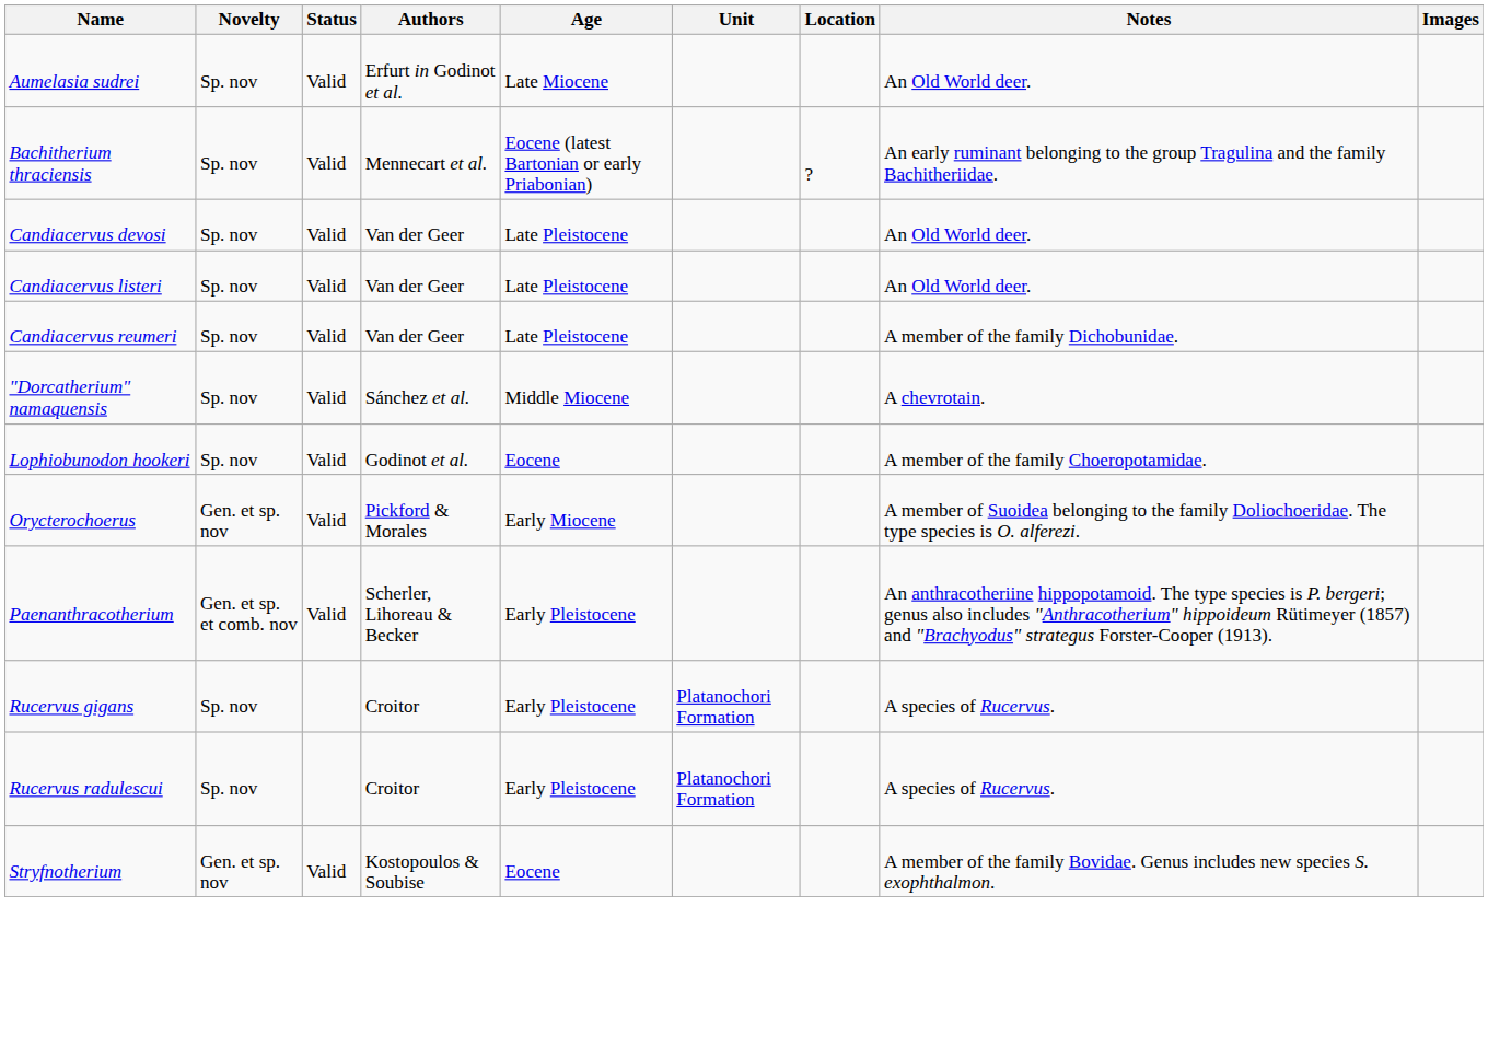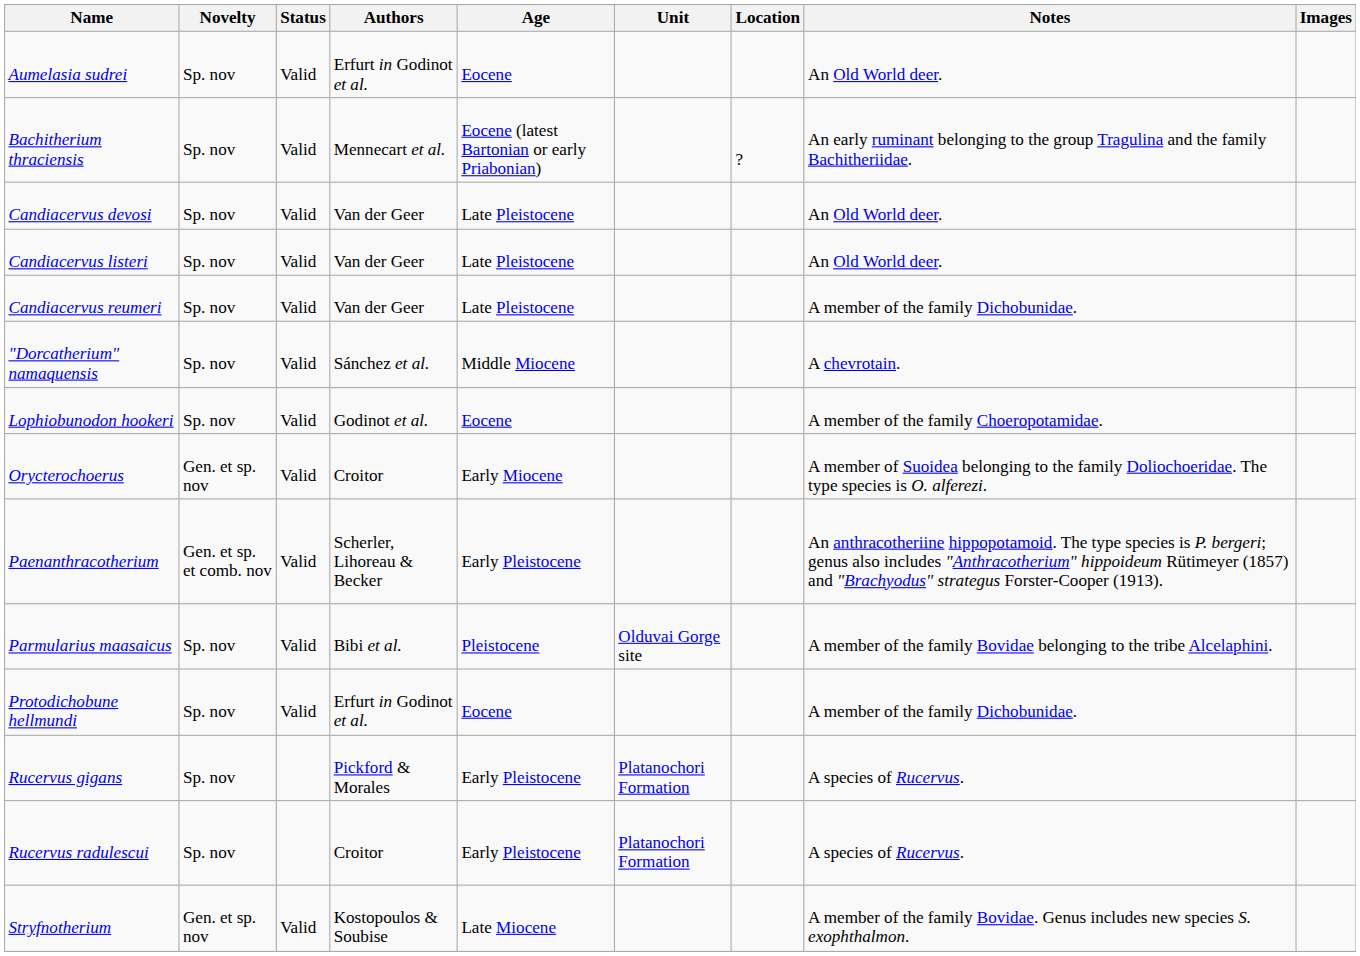Aumelasia sudrei | Age: Late Miocene -> Eocene
Orycterochoerus | Authors: Pickford & Morales -> Croitor
+ row: Parmularius maasaicus | Sp. nov | Valid | Bibi et al. | Pleistocene | Olduvai Gorge site | A member of the family Bovidae belonging to the tribe Alcelaphini.
+ row: Protodichobune hellmundi | Sp. nov | Valid | Erfurt in Godinot et al. | Eocene | A member of the family Dichobunidae.
Rucervus gigans | Authors: Croitor -> Pickford & Morales
Stryfnotherium | Age: Eocene -> Late Miocene
